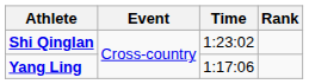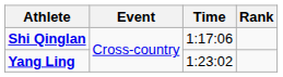Shi Qinglan | Time: 1:23:02 -> 1:17:06
Yang Ling | Time: 1:17:06 -> 1:23:02
